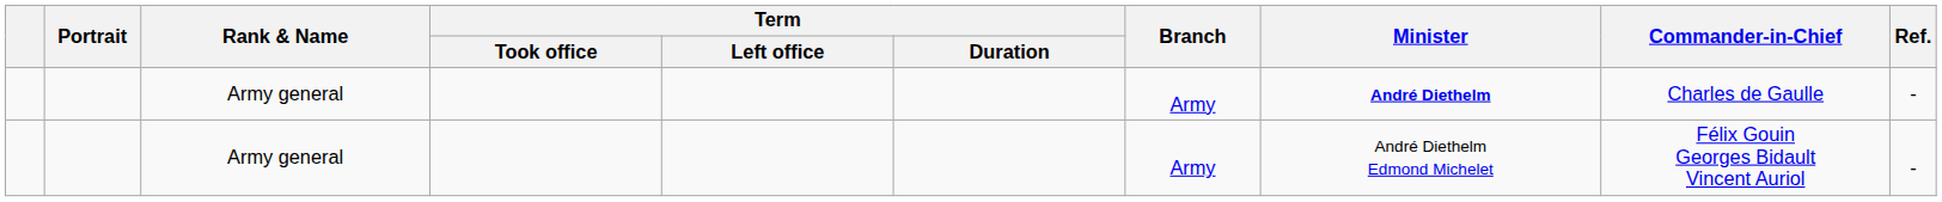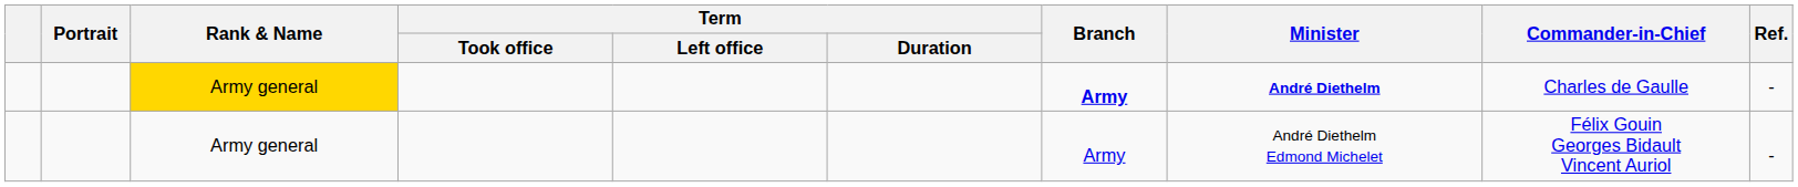row 3 | Rank & Name: no background -> gold background
row 3 | Branch: normal -> bold
